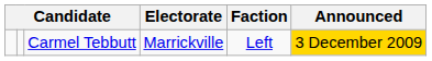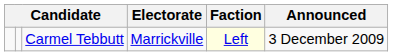Carmel Tebbutt | Faction: no background -> lightyellow background
Carmel Tebbutt | Announced: gold background -> no background
